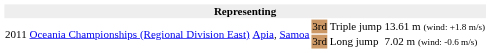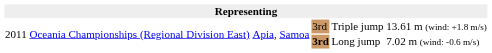row 3 | column 4: normal -> bold
